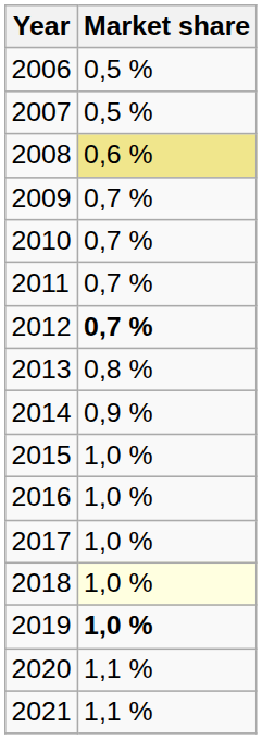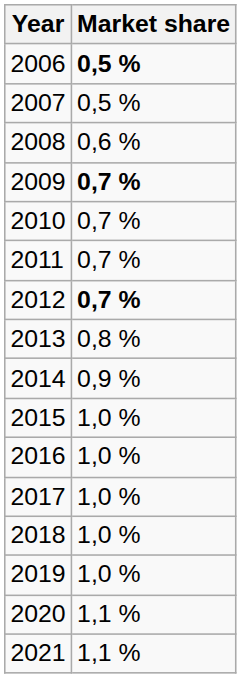2006 | Market share: normal -> bold
2008 | Market share: khaki background -> no background
2009 | Market share: normal -> bold
2018 | Market share: lightyellow background -> no background
2019 | Market share: bold -> normal
